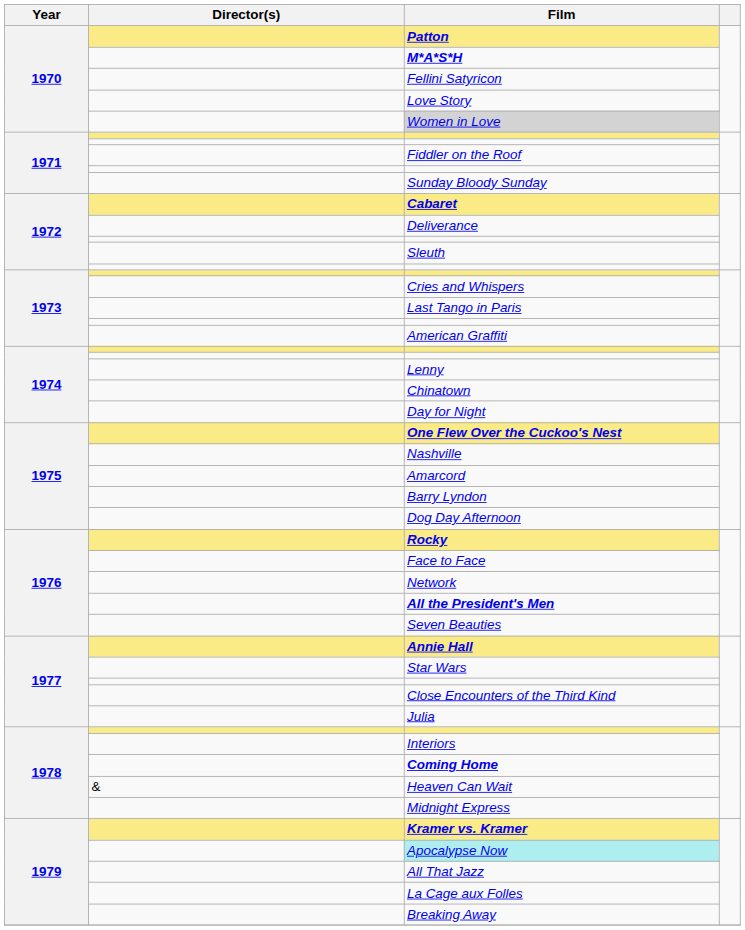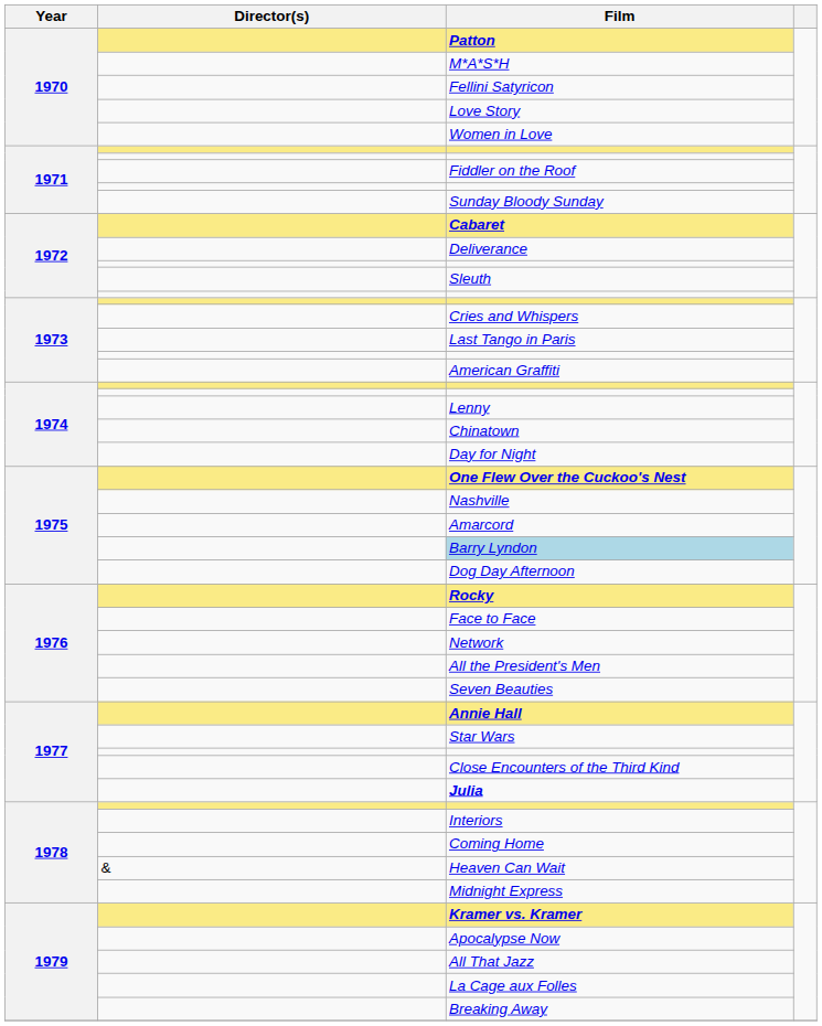M*A*S*H | Film: bold -> normal
Women in Love | Film: lightgrey background -> no background
Barry Lyndon | Film: no background -> lightblue background
All the President's Men | Film: bold -> normal
Julia | Film: normal -> bold
Coming Home | Film: bold -> normal
Apocalypse Now | Film: paleturquoise background -> no background
